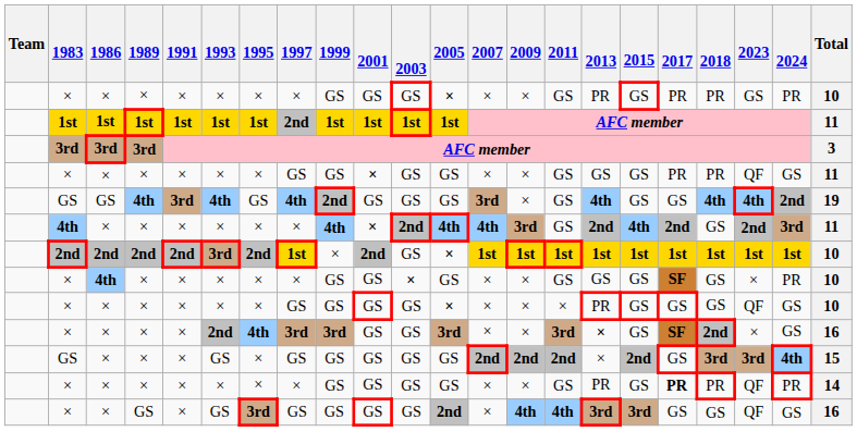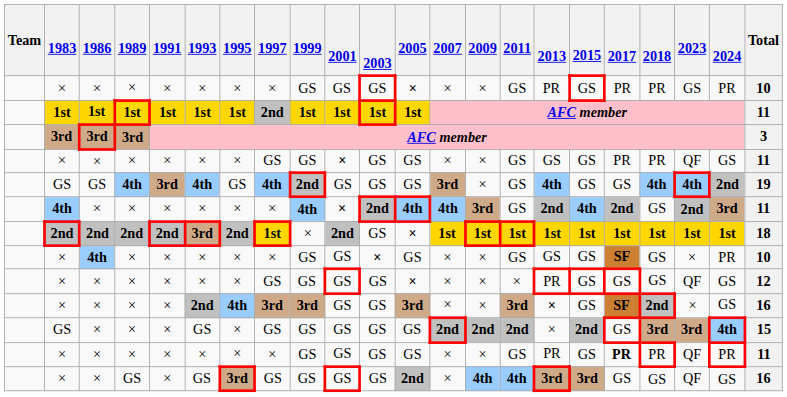row 8 | Total: 10 -> 18
row 10 | Total: 10 -> 12
row 13 | Total: 14 -> 11
